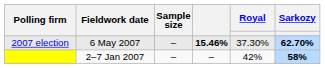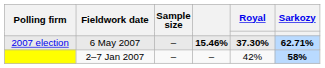2007 election | Royal: normal -> bold
2007 election | Sarkozy: 62.70% -> 62.71%
